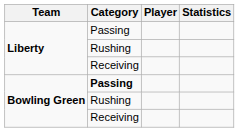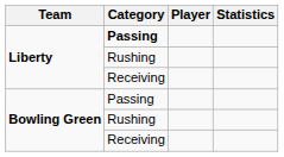Liberty / Passing | Category: normal -> bold
Bowling Green / Passing | Category: bold -> normal
